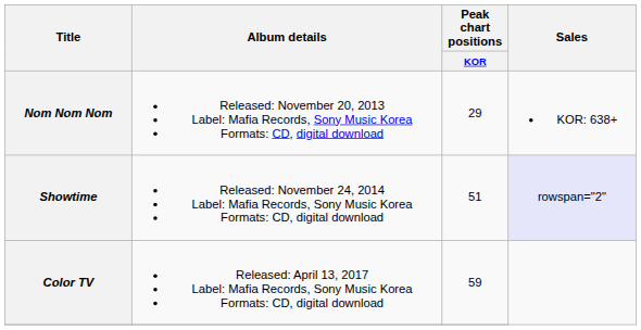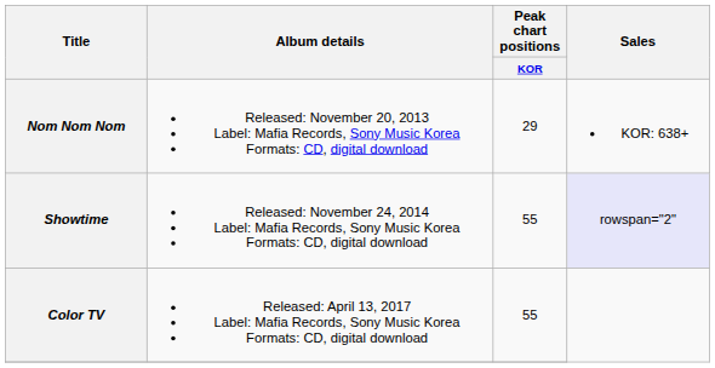Showtime | Peak chart positions / KOR: 51 -> 55
Color TV | Peak chart positions / KOR: 59 -> 55
